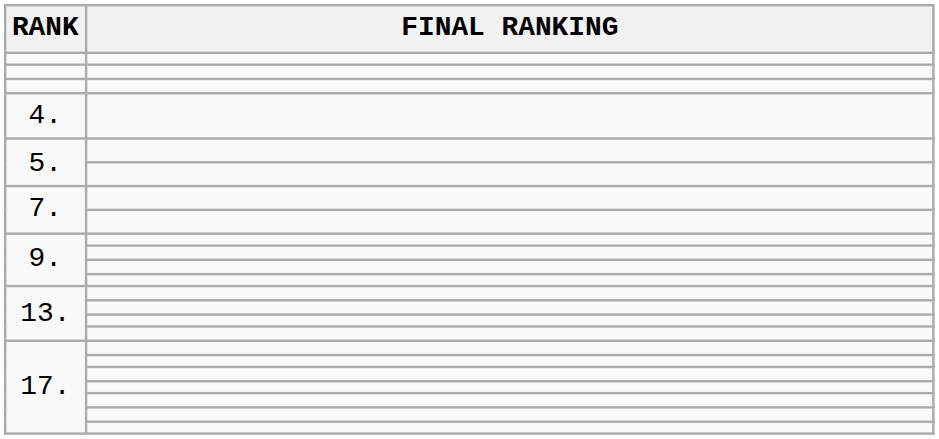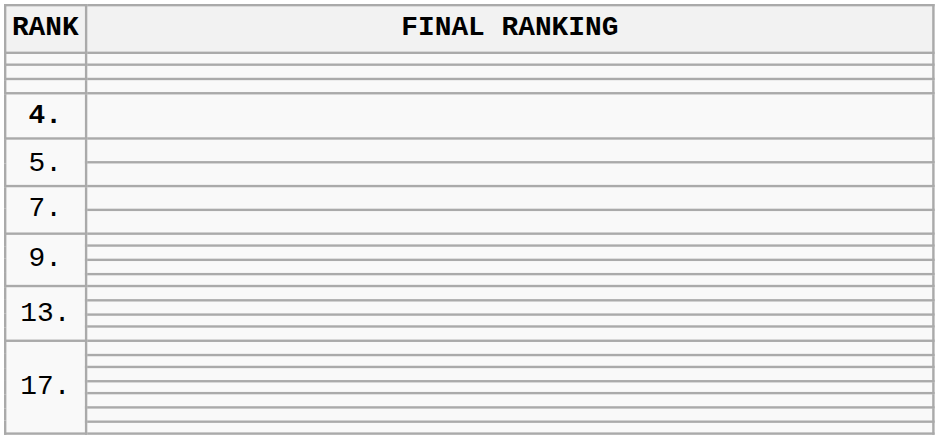row 5 | RANK: normal -> bold
